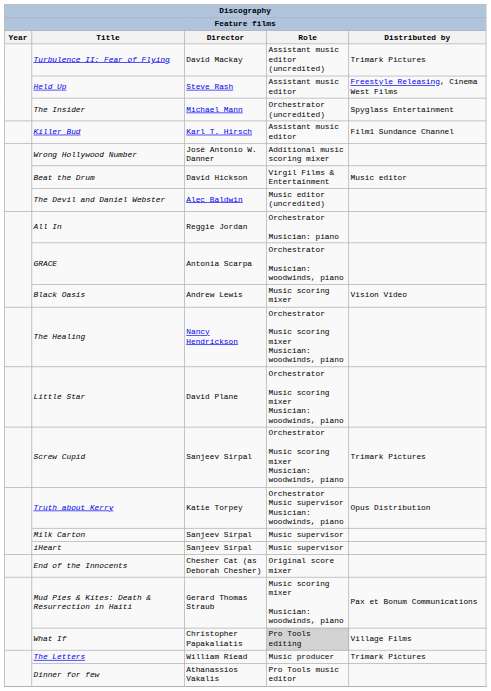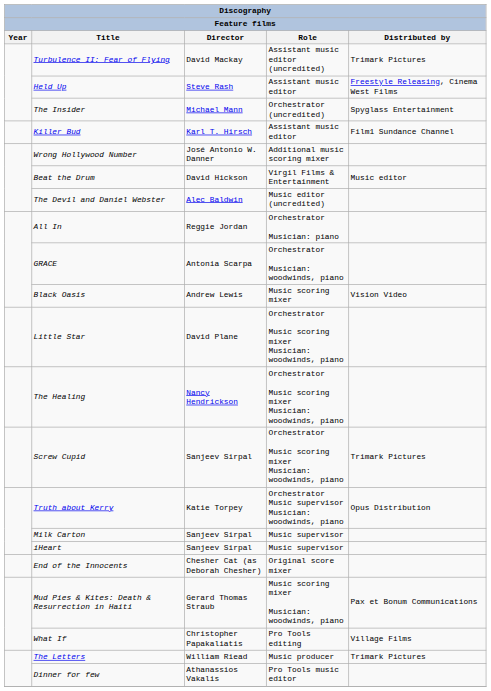rows swapped: Little Star <-> The Healing
What If | Role: lightgrey background -> no background
